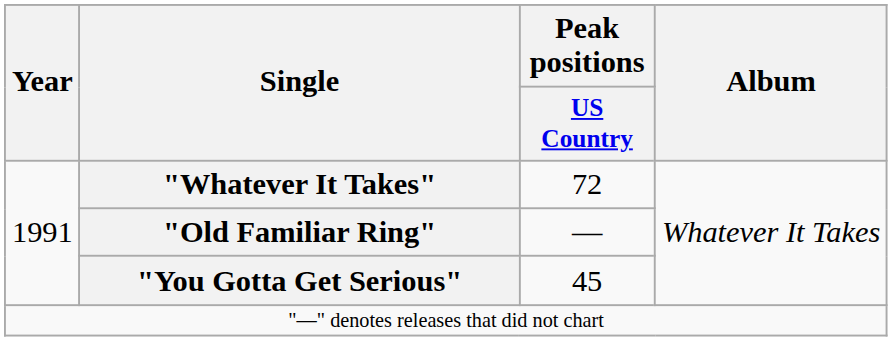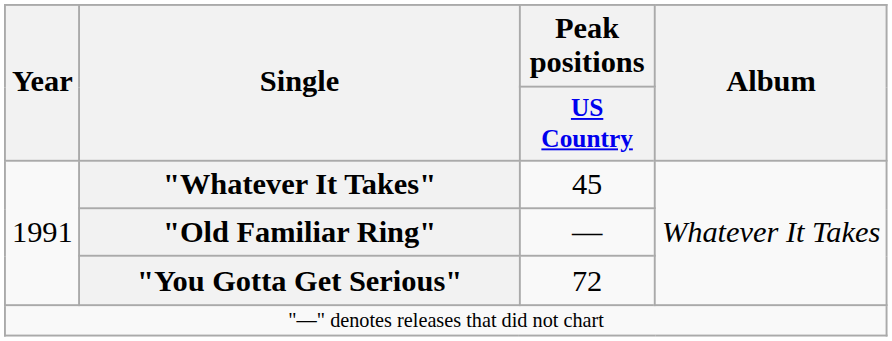"Whatever It Takes" | Peak positions / US Country: 72 -> 45
"You Gotta Get Serious" | Peak positions / US Country: 45 -> 72
